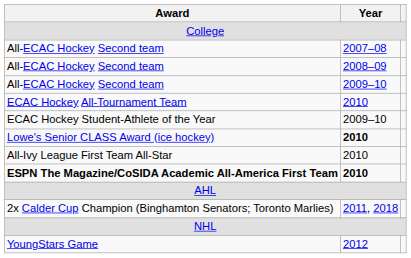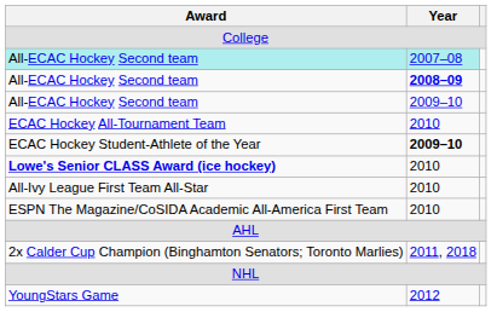All-ECAC Hockey Second team / 2007–08 | Award: no background -> paleturquoise background
All-ECAC Hockey Second team / 2007–08 | Year: no background -> paleturquoise background
All-ECAC Hockey Second team / 2008–09 | Year: normal -> bold
ECAC Hockey Student-Athlete of the Year | Year: normal -> bold
Lowe's Senior CLASS Award (ice hockey) | Award: normal -> bold
Lowe's Senior CLASS Award (ice hockey) | Year: bold -> normal
ESPN The Magazine/CoSIDA Academic All-America First Team | Award: bold -> normal
ESPN The Magazine/CoSIDA Academic All-America First Team | Year: bold -> normal
